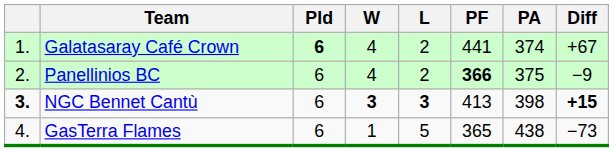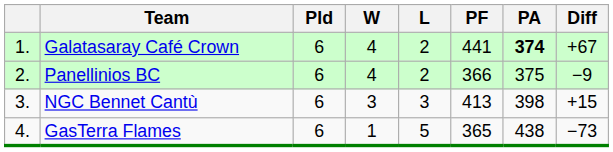Galatasaray Café Crown | Pld: bold -> normal
Galatasaray Café Crown | PA: normal -> bold
Panellinios BC | PF: bold -> normal
NGC Bennet Cantù | column 1: bold -> normal
NGC Bennet Cantù | W: bold -> normal
NGC Bennet Cantù | L: bold -> normal
NGC Bennet Cantù | Diff: bold -> normal
